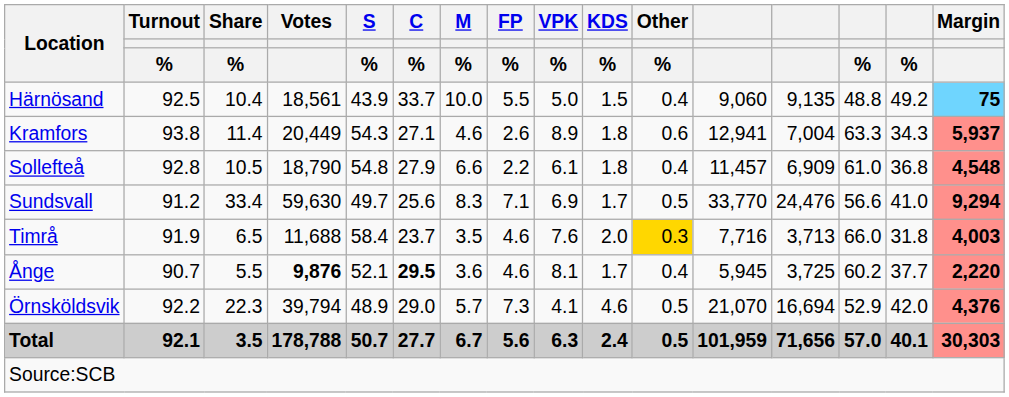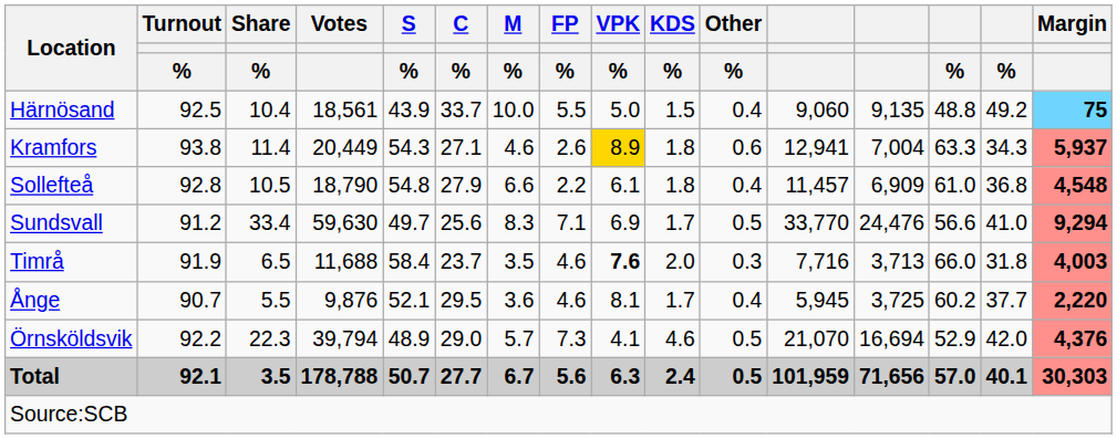Kramfors | VPK / %: no background -> gold background
Timrå | VPK / %: normal -> bold
Timrå | Other / %: gold background -> no background
Ånge | Votes: bold -> normal
Ånge | C / %: bold -> normal
